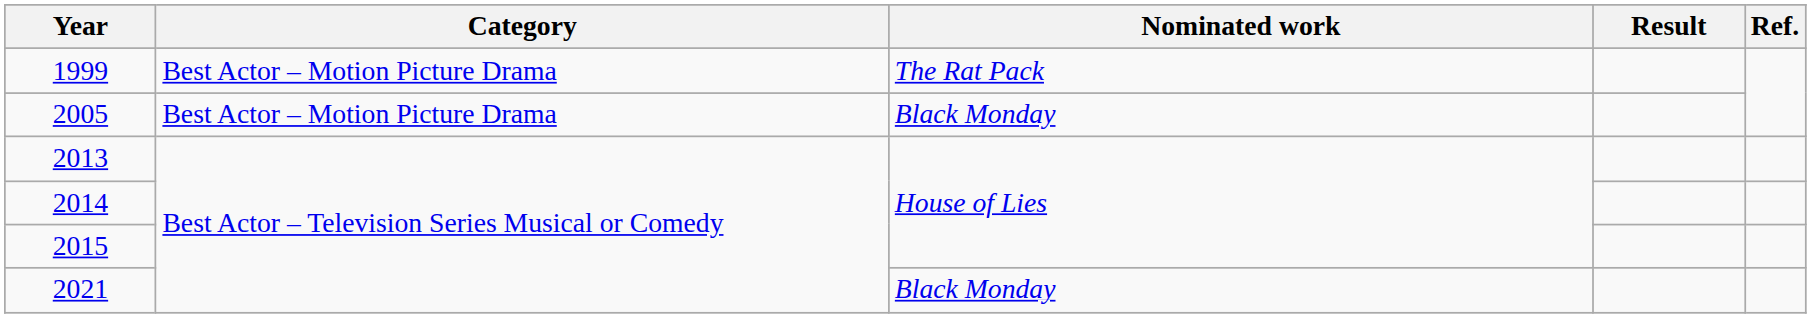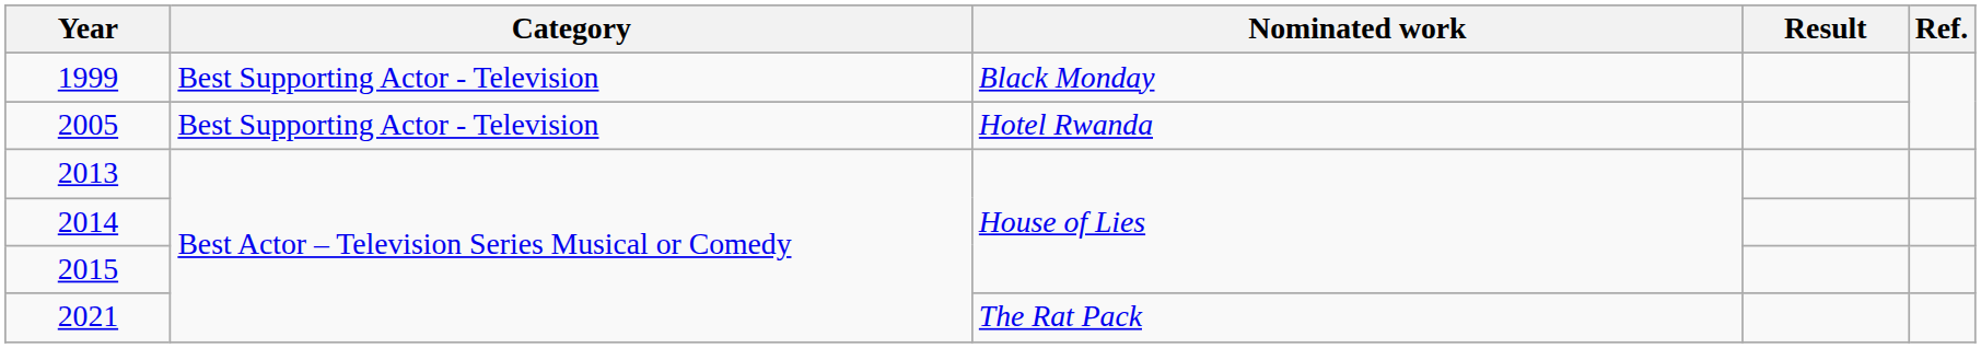1999 | Category: Best Actor – Motion Picture Drama -> Best Supporting Actor - Television
1999 | Nominated work: The Rat Pack -> Black Monday
2005 | Category: Best Actor – Motion Picture Drama -> Best Supporting Actor - Television
2005 | Nominated work: Black Monday -> Hotel Rwanda
2021 | Nominated work: Black Monday -> The Rat Pack
